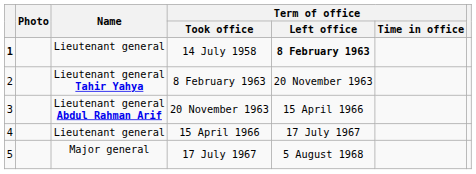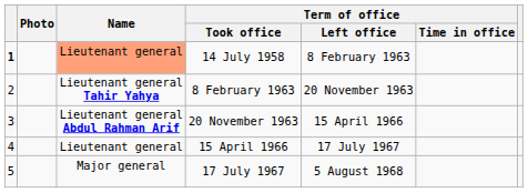14 July 1958 | Name: no background -> lightsalmon background
14 July 1958 | Term of office / Left office: bold -> normal
